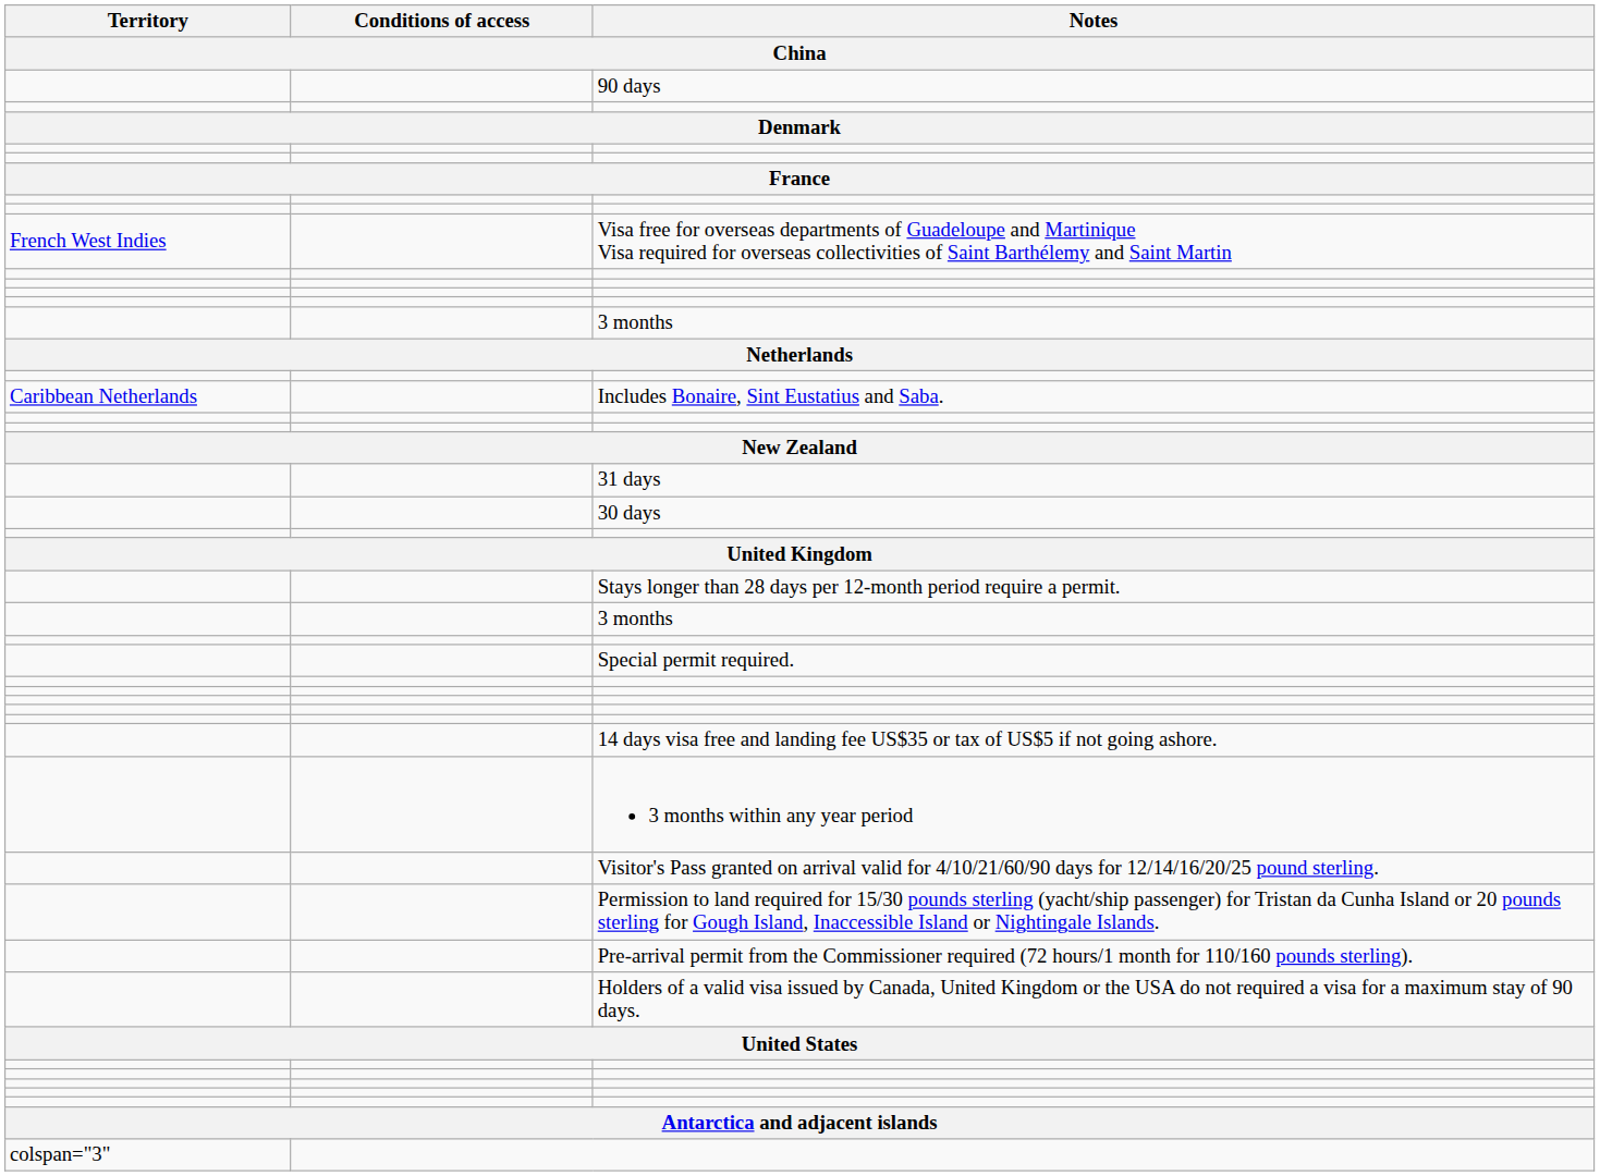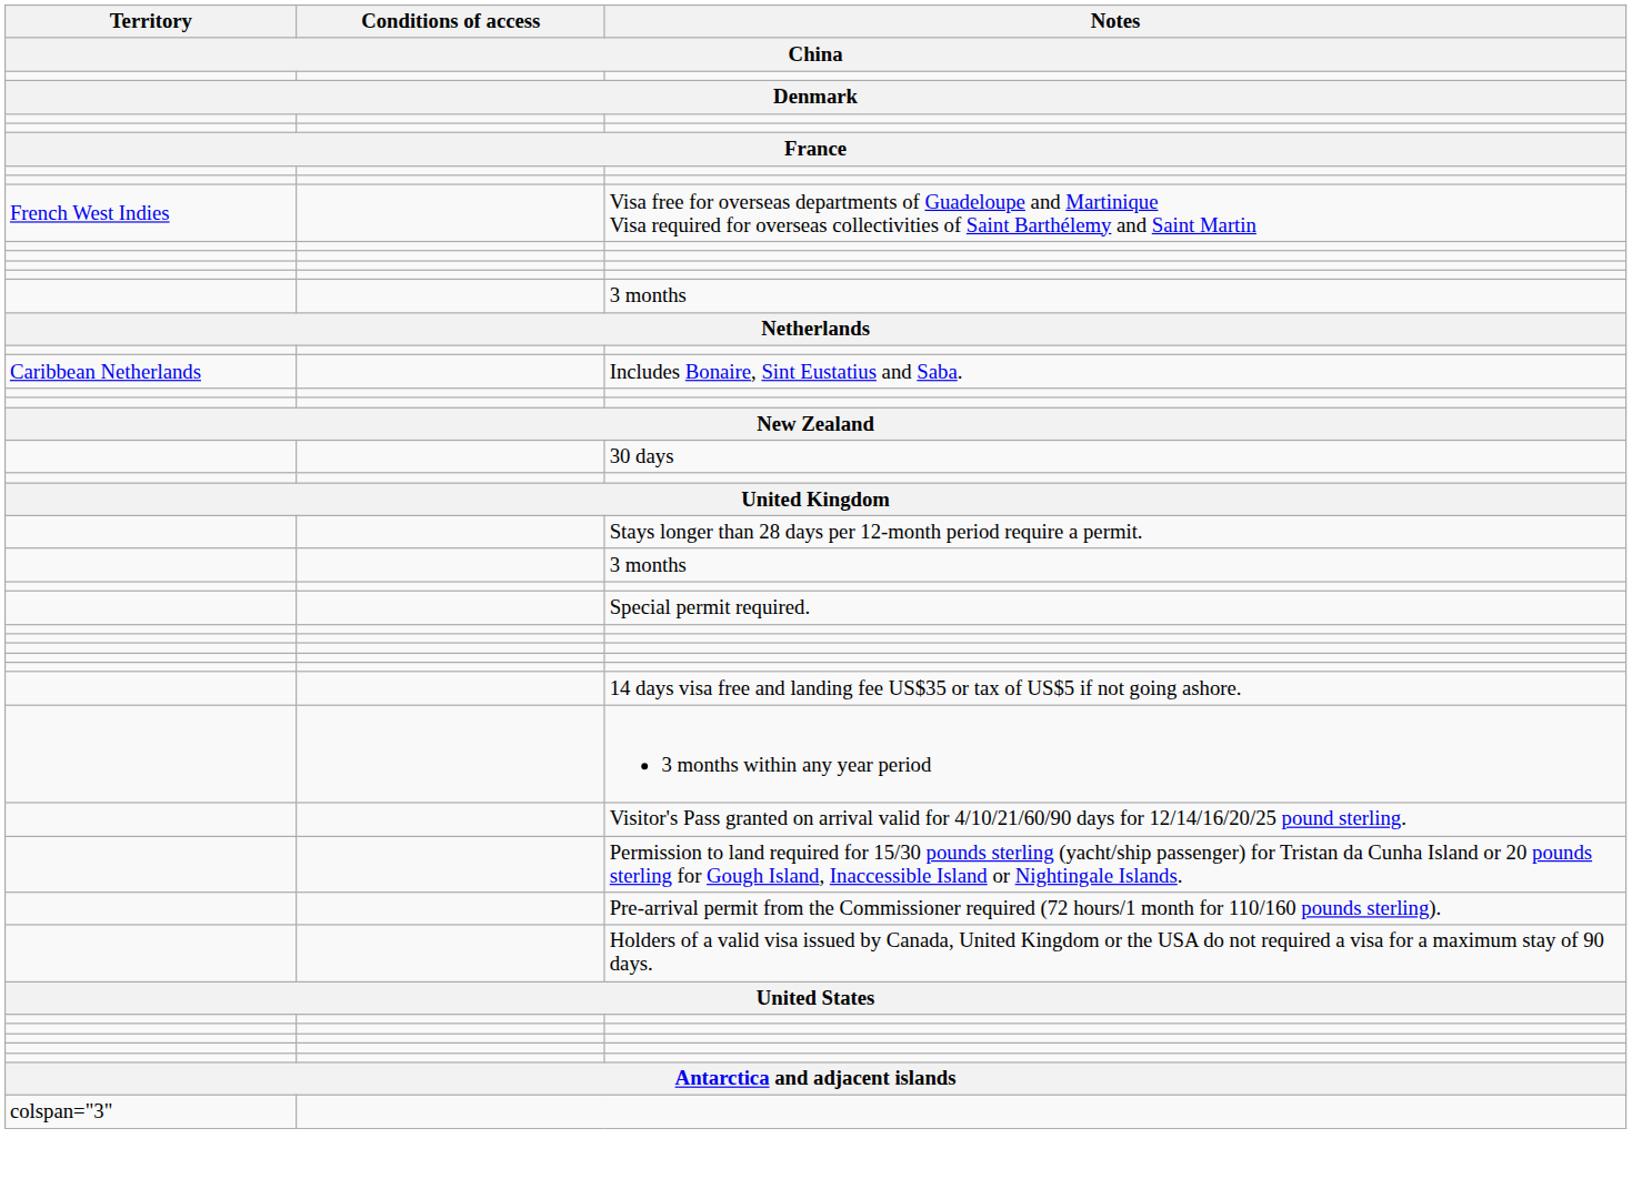- row: 90 days
- row: 31 days
